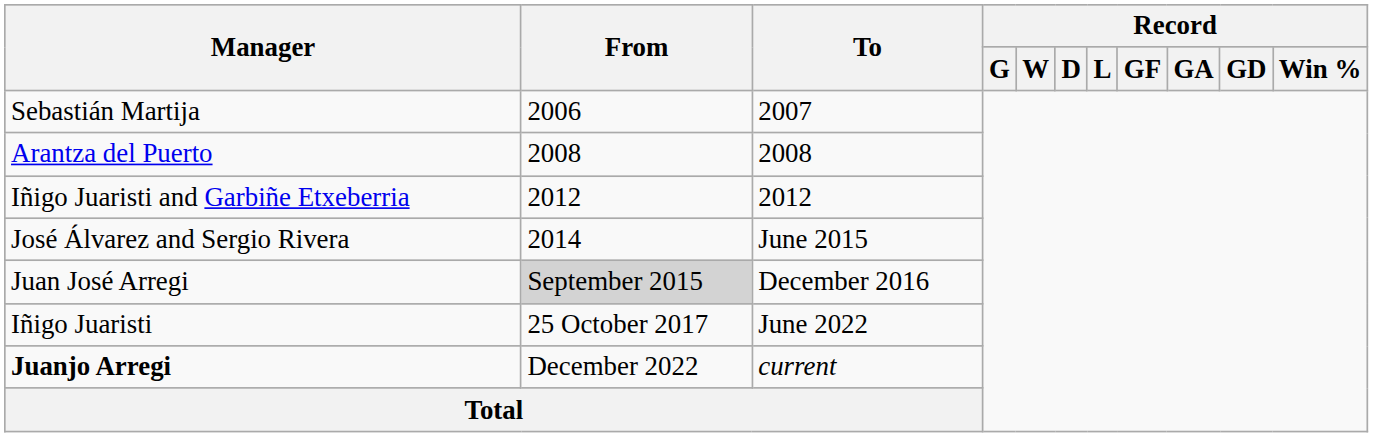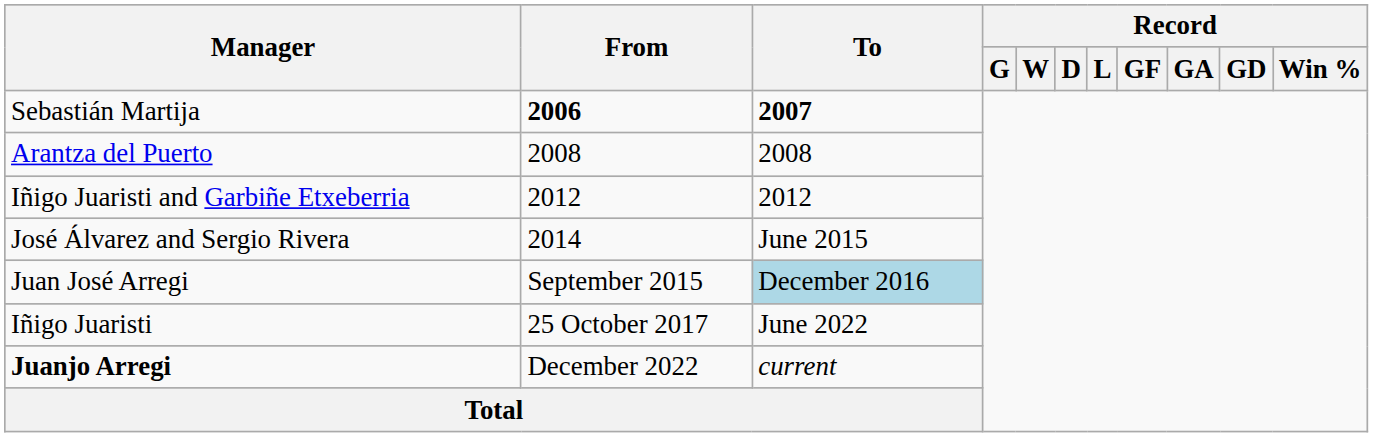Sebastián Martija | From: normal -> bold
Sebastián Martija | To: normal -> bold
Juan José Arregi | From: lightgrey background -> no background
Juan José Arregi | To: no background -> lightblue background
